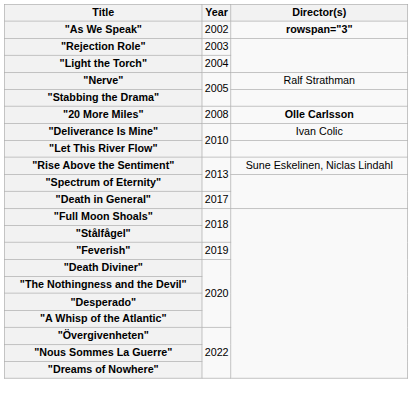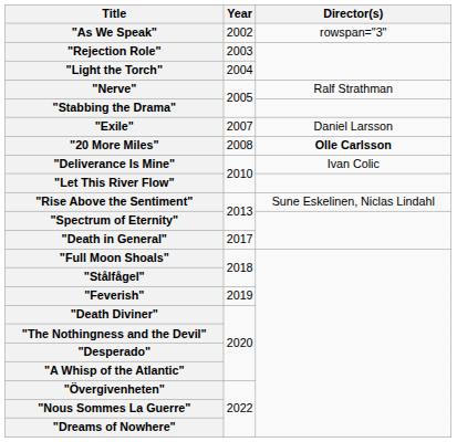"As We Speak" | Director(s): bold -> normal
+ row: "Exile" | 2007 | Daniel Larsson
